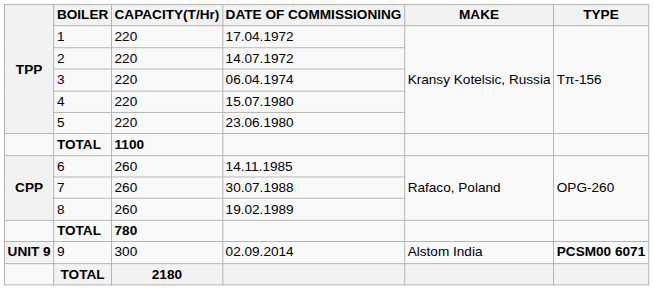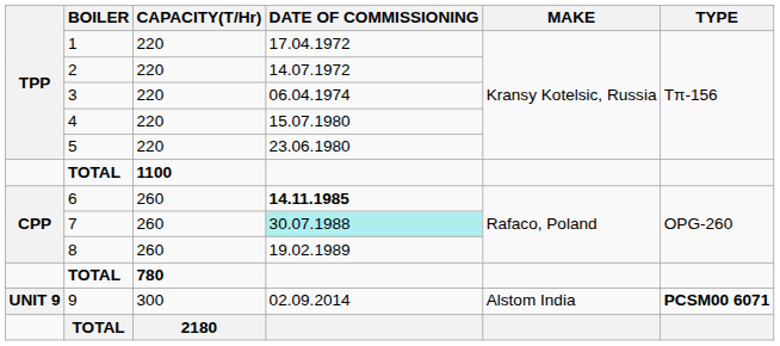6 | DATE OF COMMISSIONING: normal -> bold
7 | DATE OF COMMISSIONING: no background -> paleturquoise background
